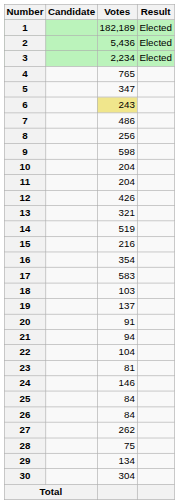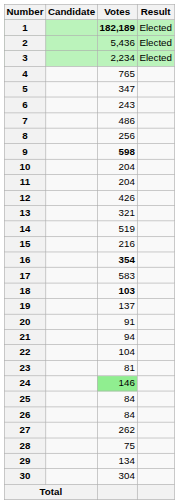1 | Votes: normal -> bold
6 | Votes: khaki background -> no background
9 | Votes: normal -> bold
16 | Votes: normal -> bold
18 | Votes: normal -> bold
24 | Votes: no background -> lightgreen background
